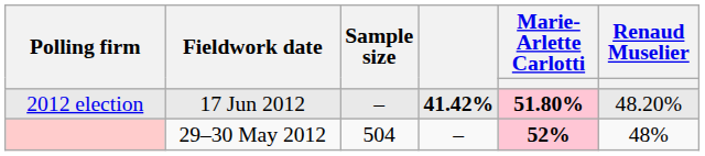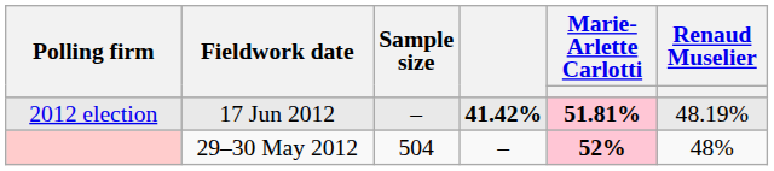2012 election | Marie-Arlette Carlotti: 51.80% -> 51.81%
2012 election | Renaud Muselier: 48.20% -> 48.19%
